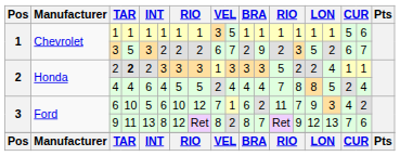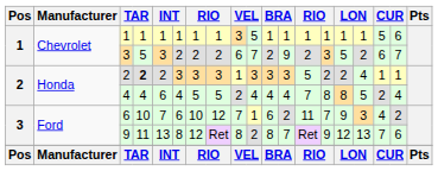row 6 | column 5: 5 -> 7
